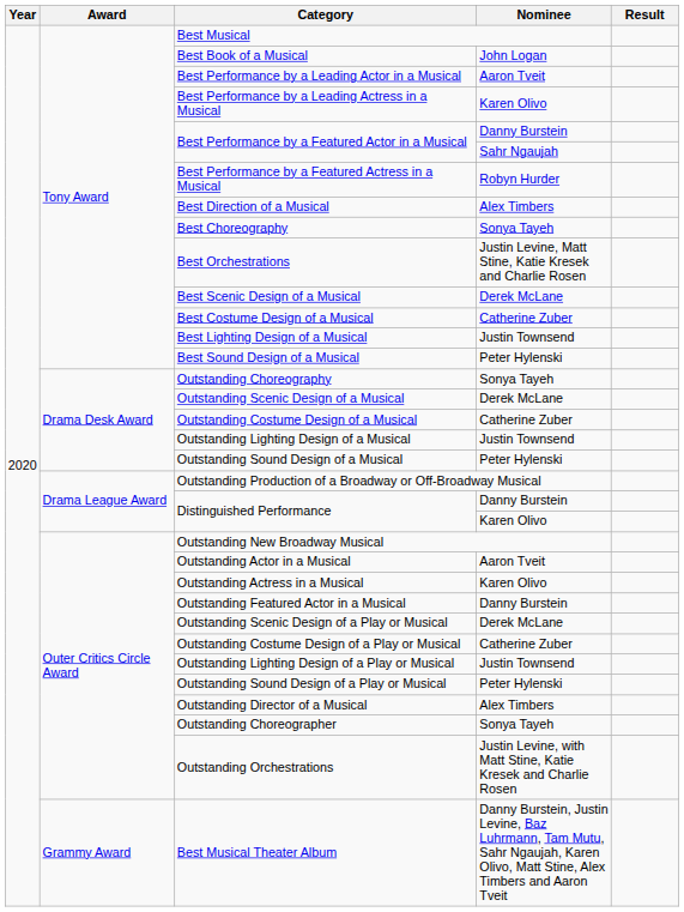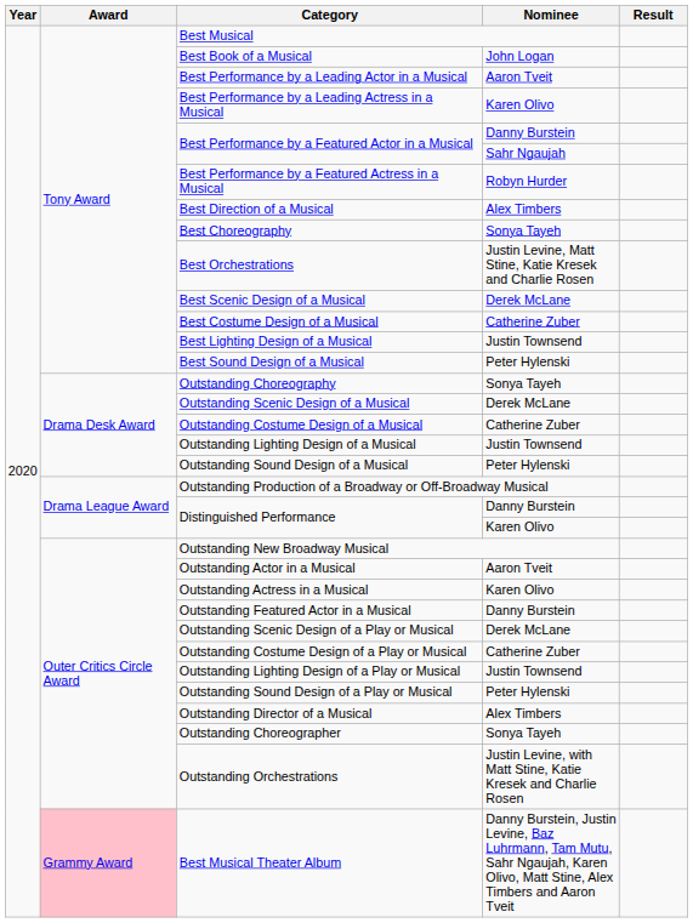Best Musical Theater Album | Award: no background -> pink background
